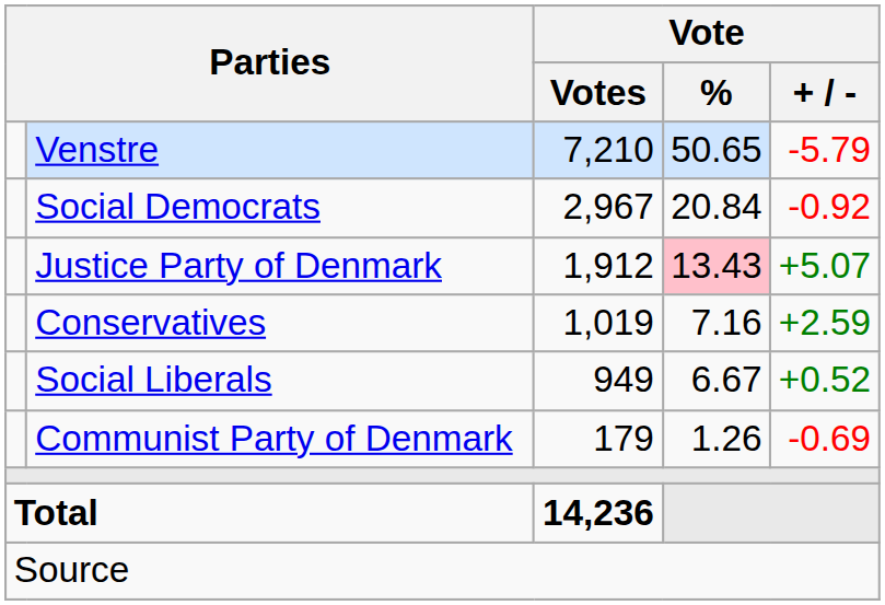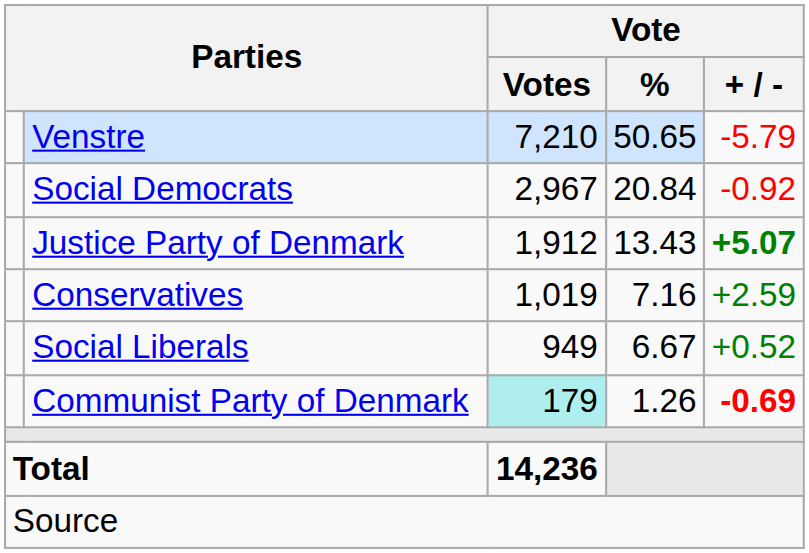Justice Party of Denmark | Vote / %: pink background -> no background
Justice Party of Denmark | Vote / + / -: normal -> bold
Communist Party of Denmark | Vote / Votes: no background -> paleturquoise background
Communist Party of Denmark | Vote / + / -: normal -> bold
